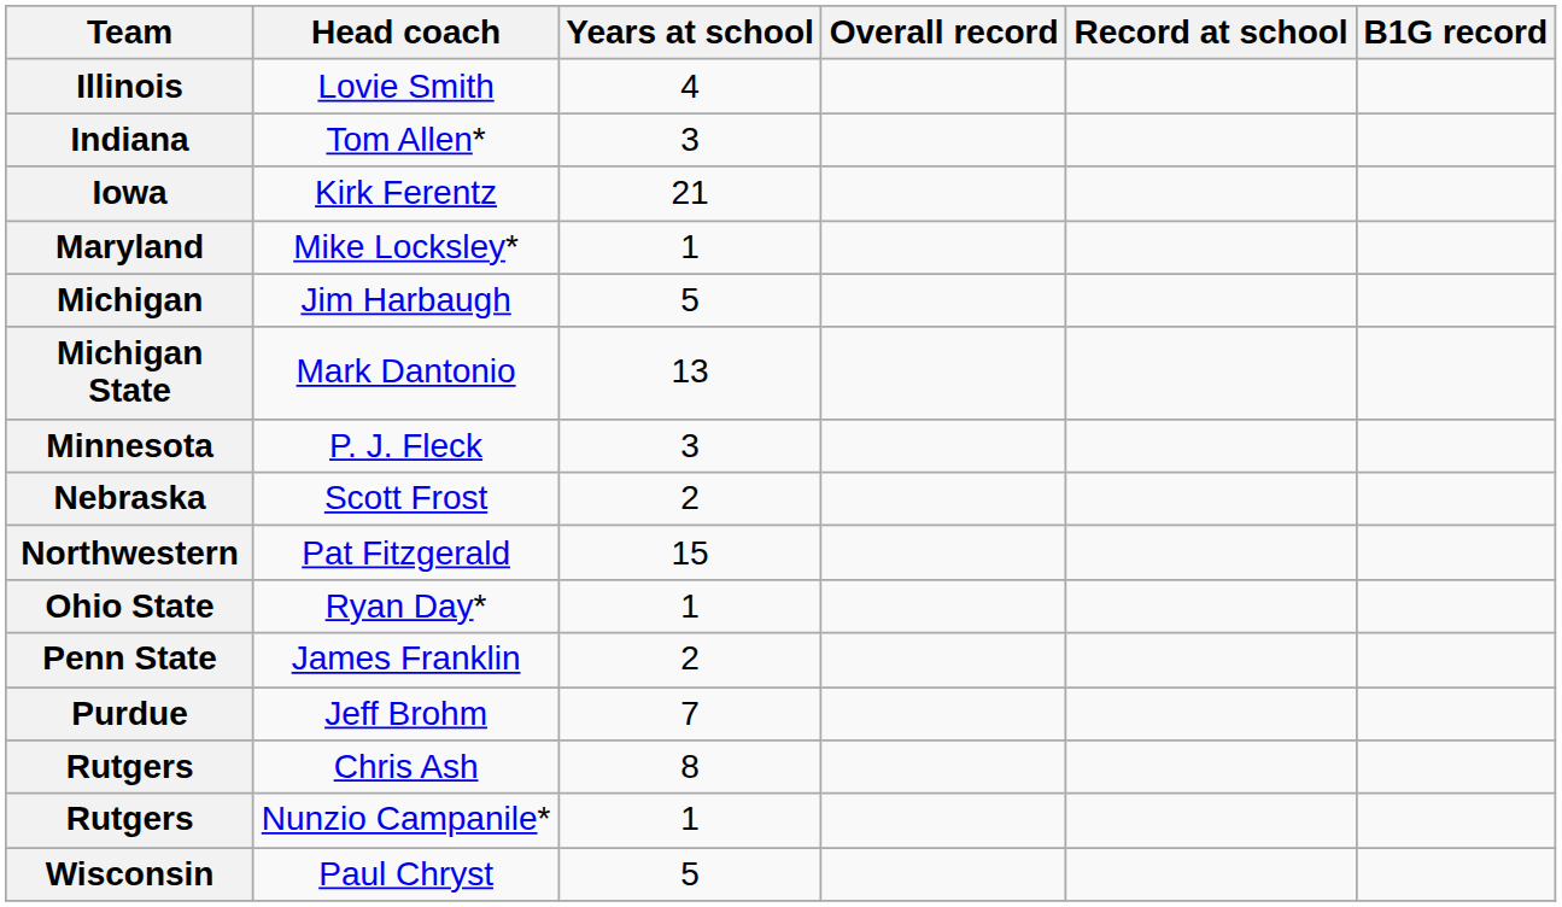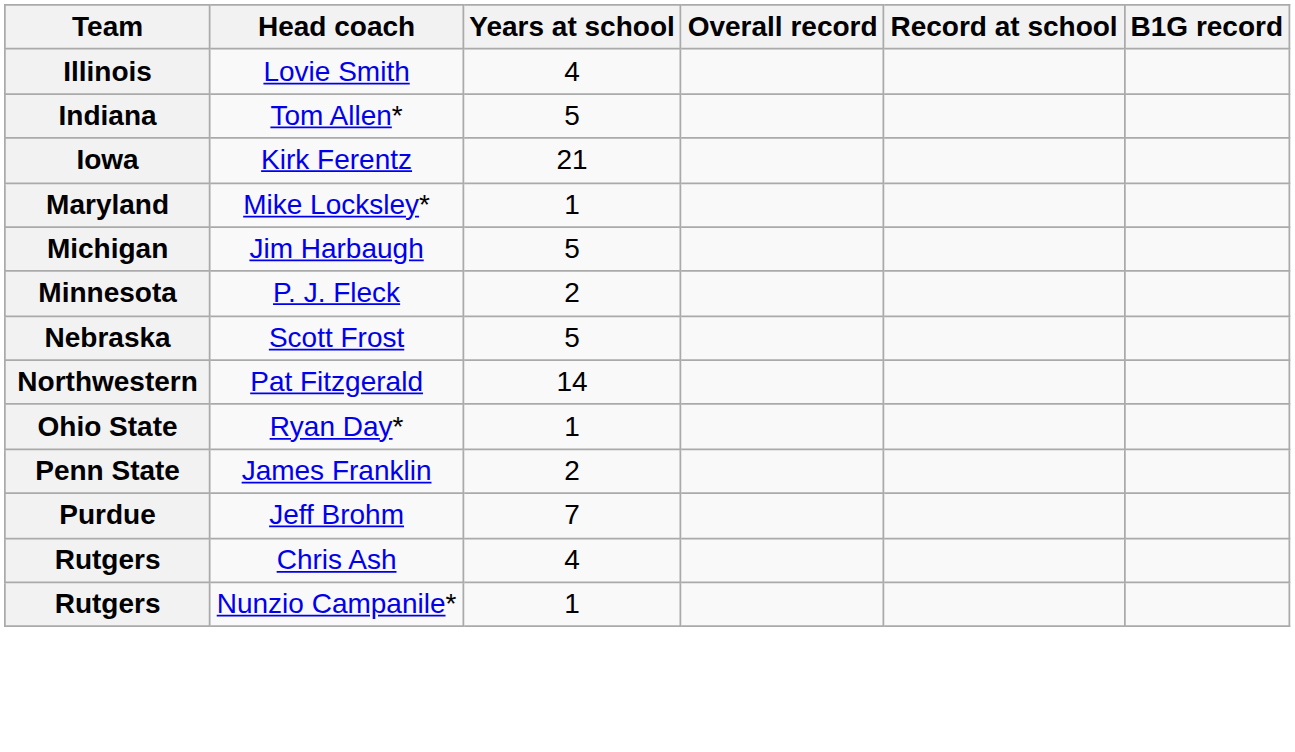Indiana | Years at school: 3 -> 5
- row: Michigan State | Mark Dantonio | 13
Minnesota | Years at school: 3 -> 2
Nebraska | Years at school: 2 -> 5
Northwestern | Years at school: 15 -> 14
Rutgers / Chris Ash | Years at school: 8 -> 4
- row: Wisconsin | Paul Chryst | 5
